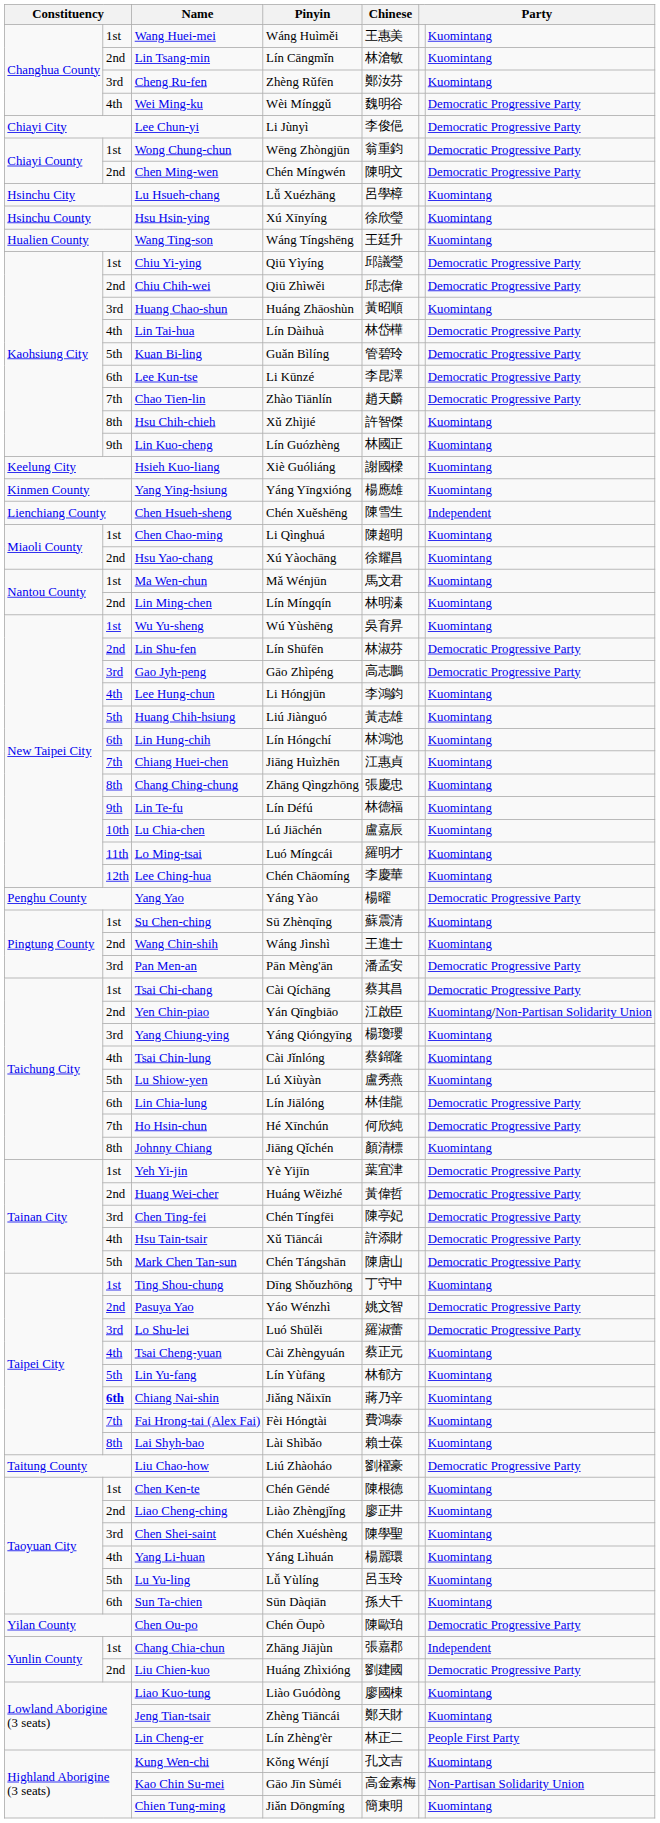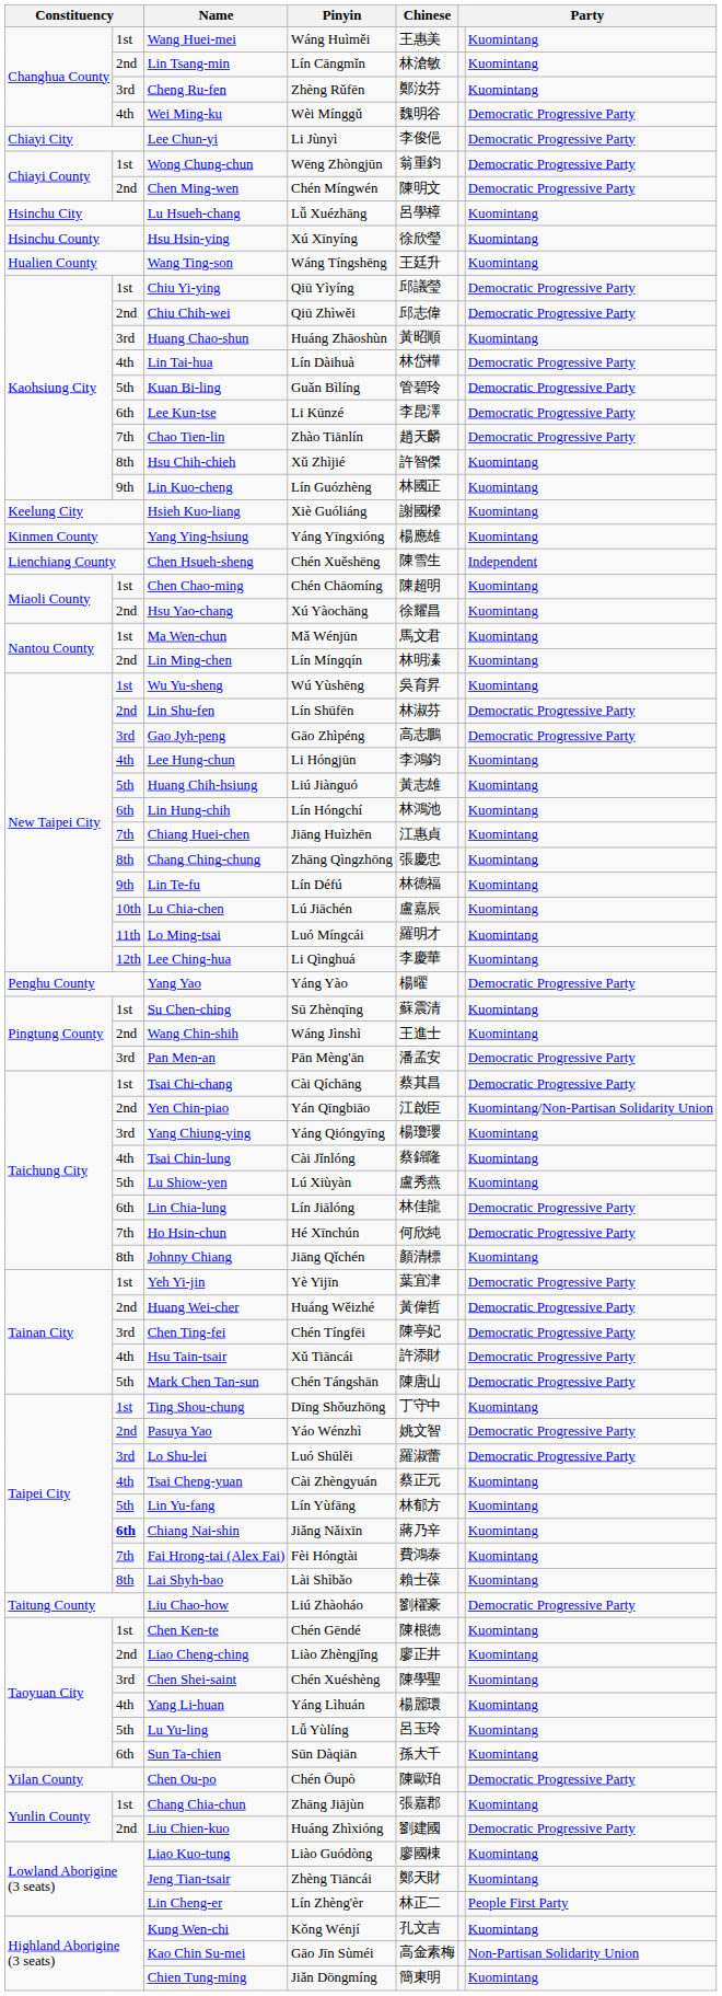Chen Chao-ming | Pinyin: Li Qìnghuá -> Chén Chāomíng
Lee Ching-hua | Pinyin: Chén Chāomíng -> Li Qìnghuá
Chang Chia-chun | column 7: Independent -> Kuomintang
